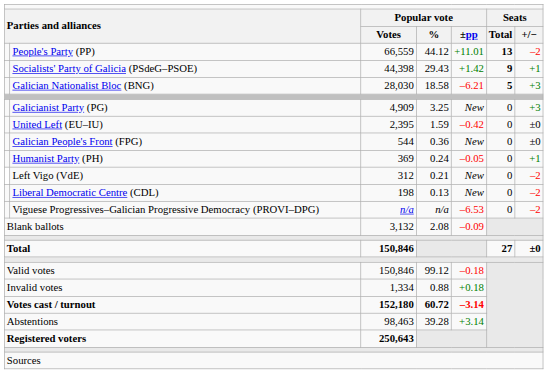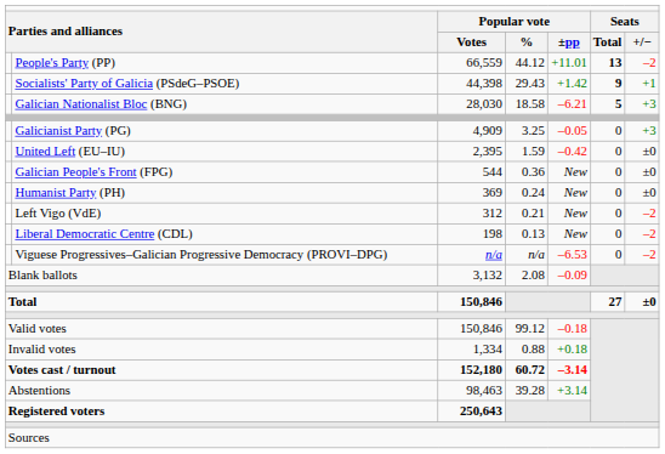Galicianist Party (PG) | column 5: New -> –0.05
Humanist Party (PH) | column 5: –0.05 -> New
Humanist Party (PH) | column 7: +1 -> ±0
